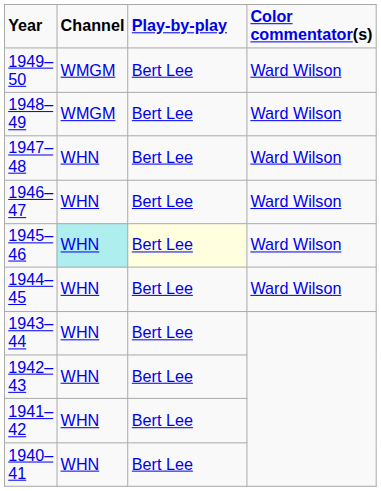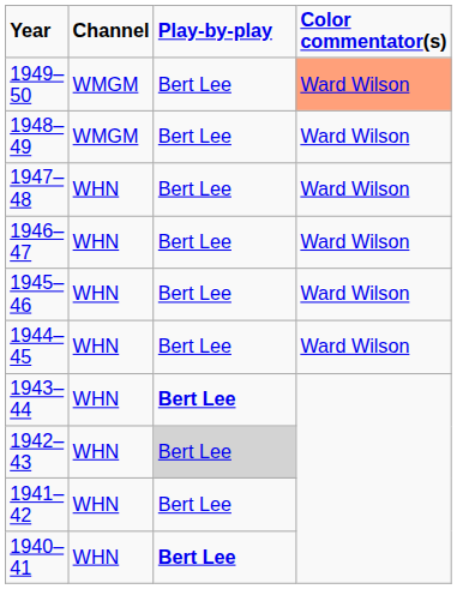1949–50 | Color commentator(s): no background -> lightsalmon background
1945–46 | Channel: paleturquoise background -> no background
1945–46 | Play-by-play: lightyellow background -> no background
1943–44 | Play-by-play: normal -> bold
1942–43 | Play-by-play: no background -> lightgrey background
1940–41 | Play-by-play: normal -> bold
